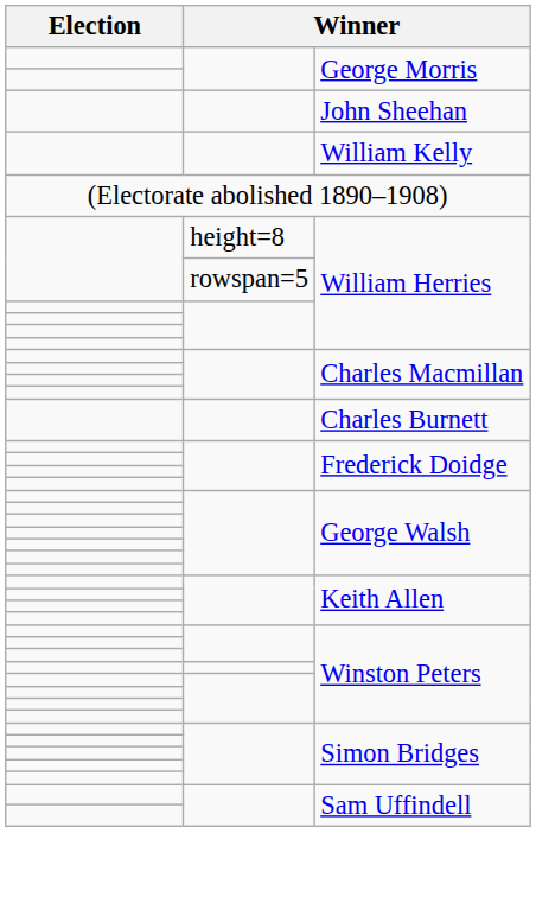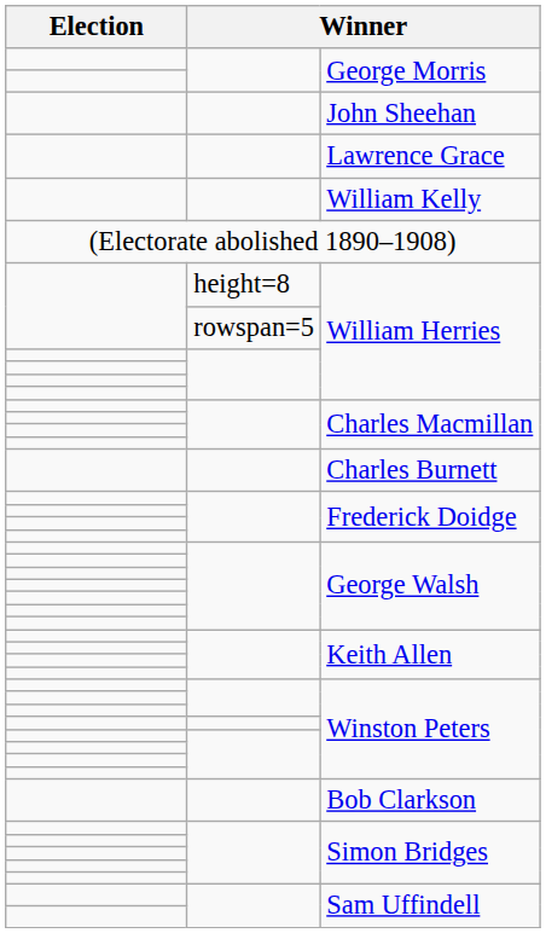+ row: Lawrence Grace
+ row: Bob Clarkson
